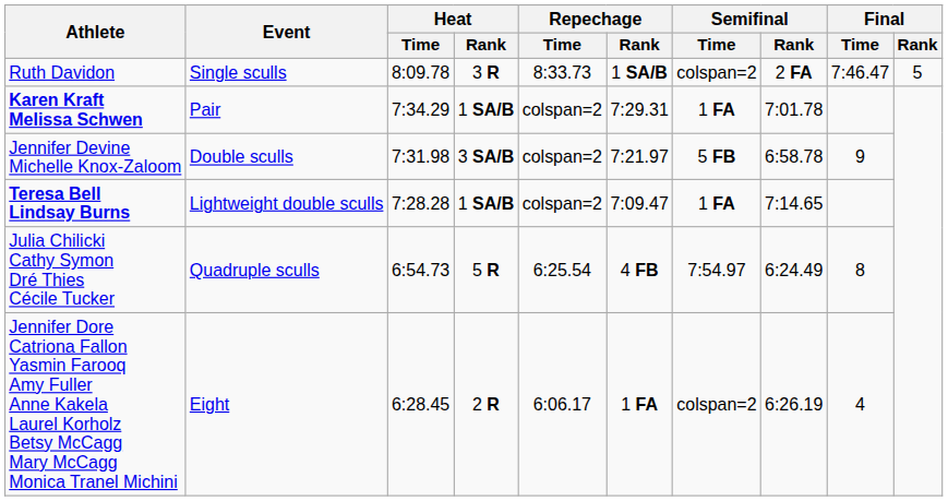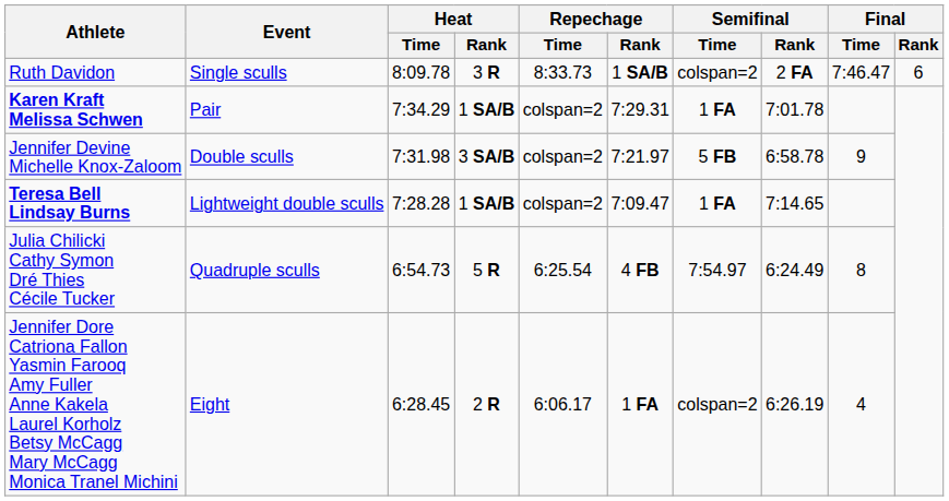Ruth Davidon | Final / Rank: 5 -> 6
